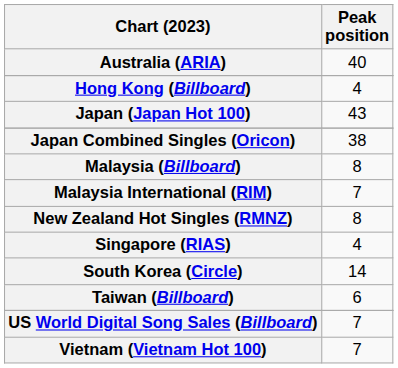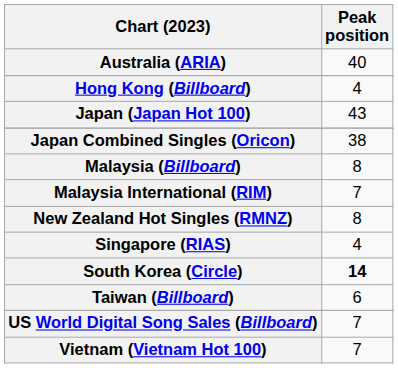South Korea (Circle) | Peak position: normal -> bold
